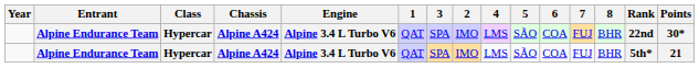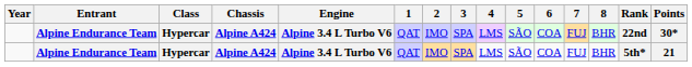columns swapped: 2 <-> 3
